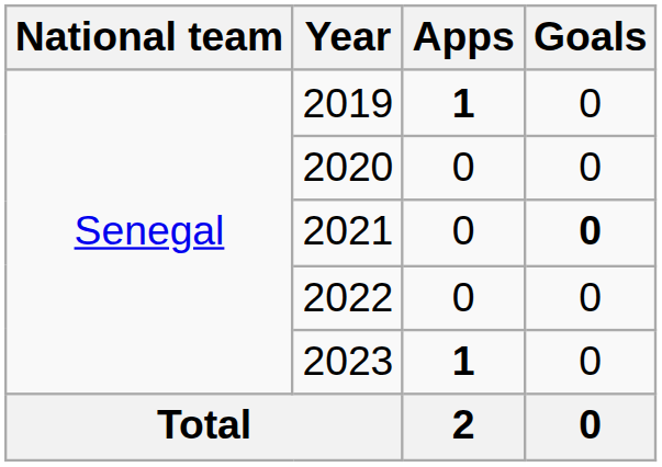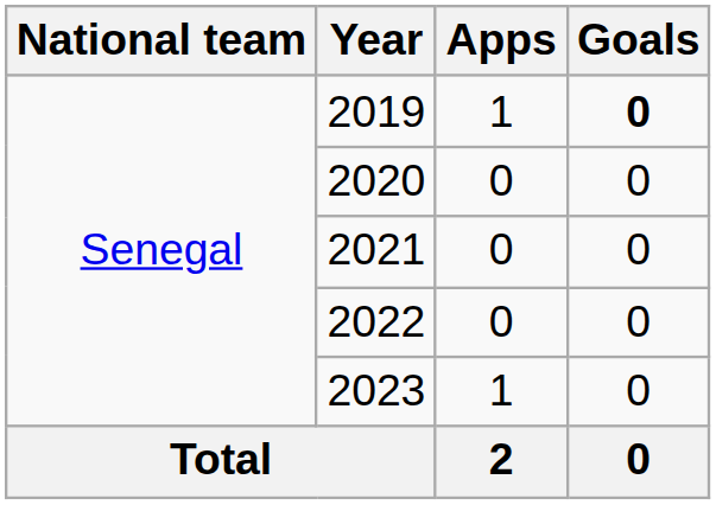2019 | Apps: bold -> normal
2019 | Goals: normal -> bold
2021 | Goals: bold -> normal
2023 | Apps: bold -> normal
